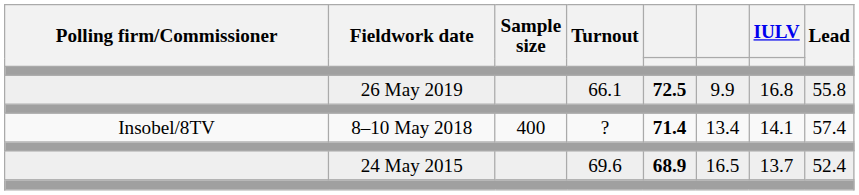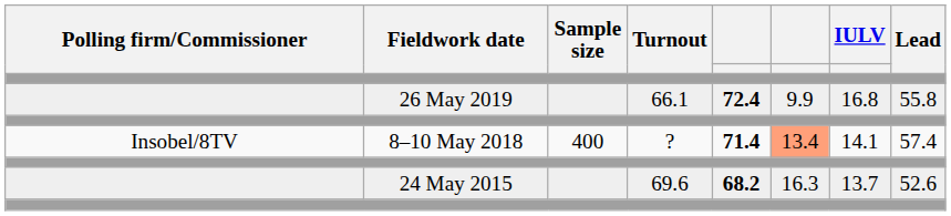26 May 2019 | column 5: 72.5 -> 72.4
8–10 May 2018 | column 6: no background -> lightsalmon background
24 May 2015 | column 5: 68.9 -> 68.2
24 May 2015 | column 6: 16.5 -> 16.3
24 May 2015 | Lead: 52.4 -> 52.6
